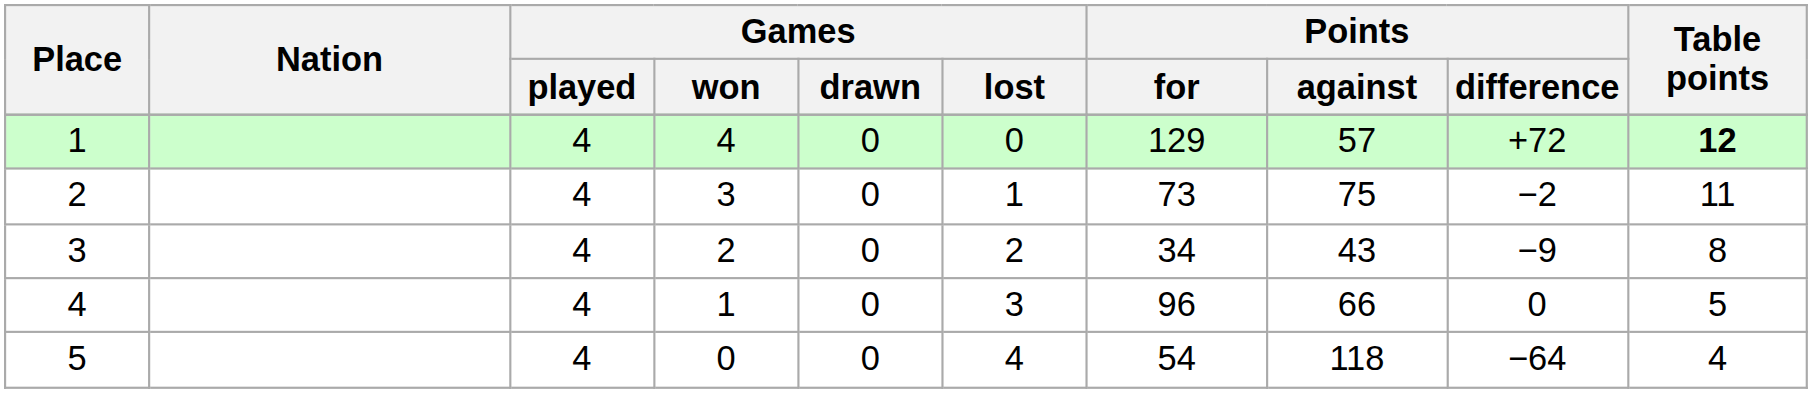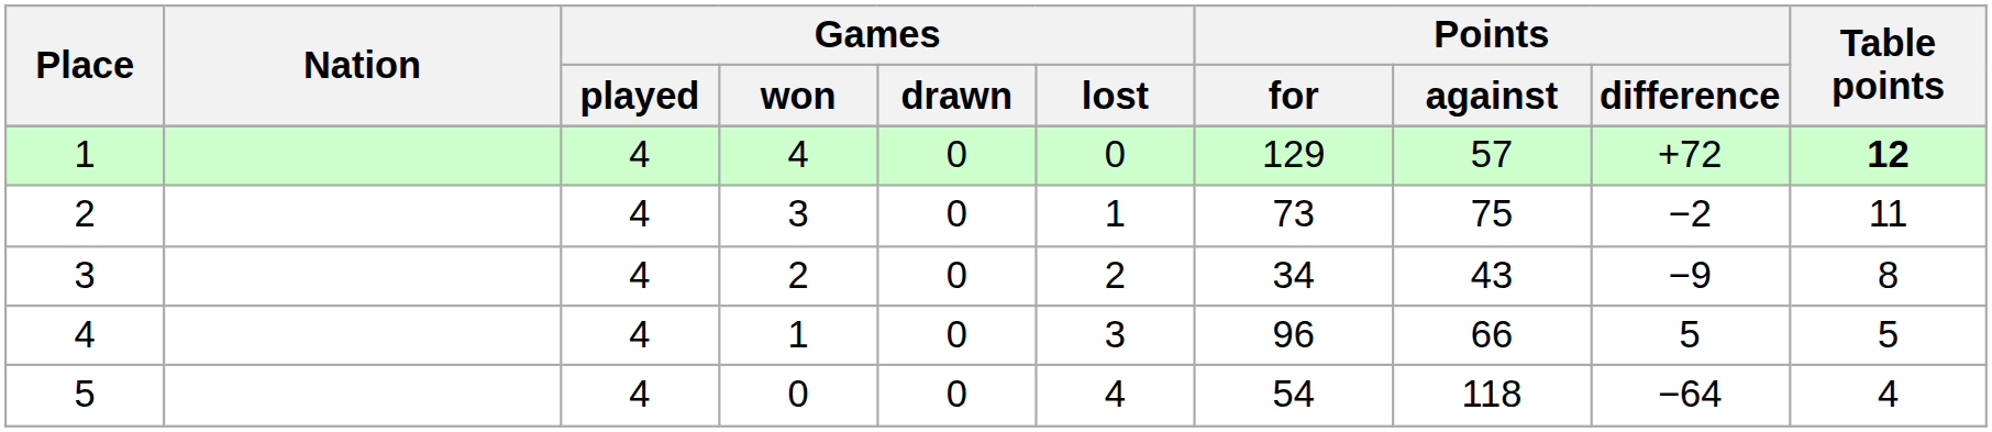row 6 | Points / difference: 0 -> 5
